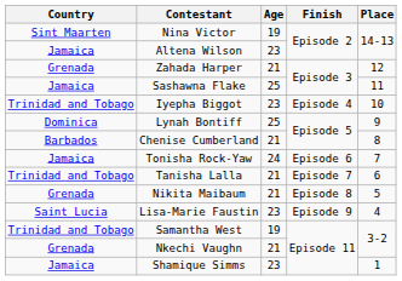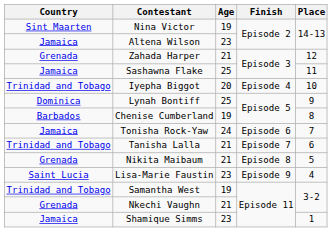Iyepha Biggot | Age: 23 -> 20
Chenise Cumberland | Age: 21 -> 19
